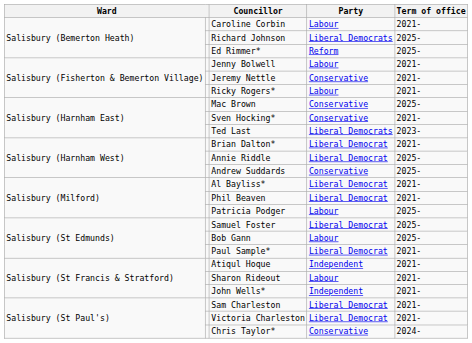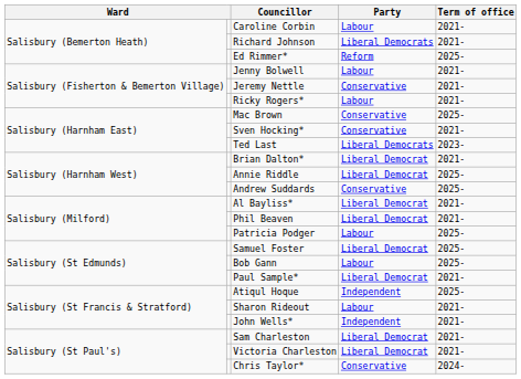Richard Johnson | Term of office: 2025- -> 2021-
Atiqul Hoque | Term of office: 2021- -> 2025-
